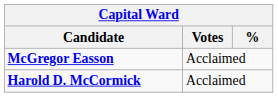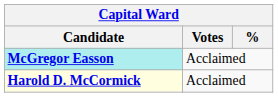McGregor Easson | Candidate: no background -> paleturquoise background
Harold D. McCormick | Candidate: no background -> lightyellow background
